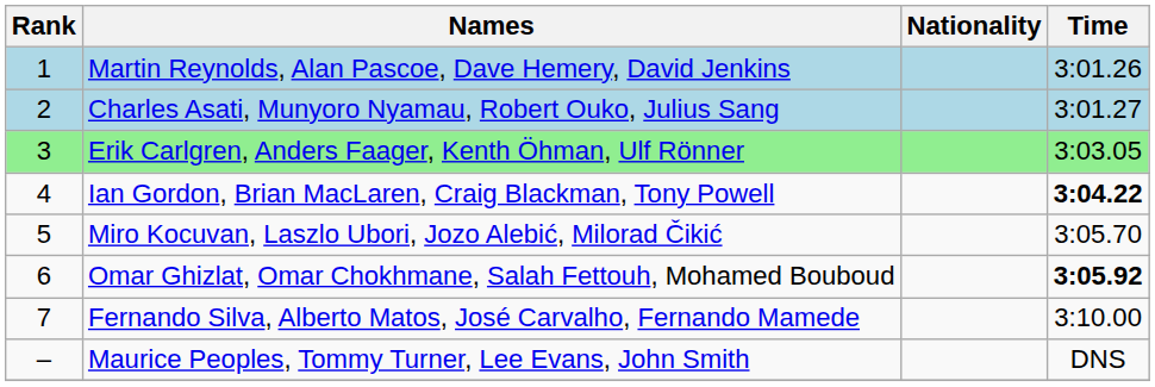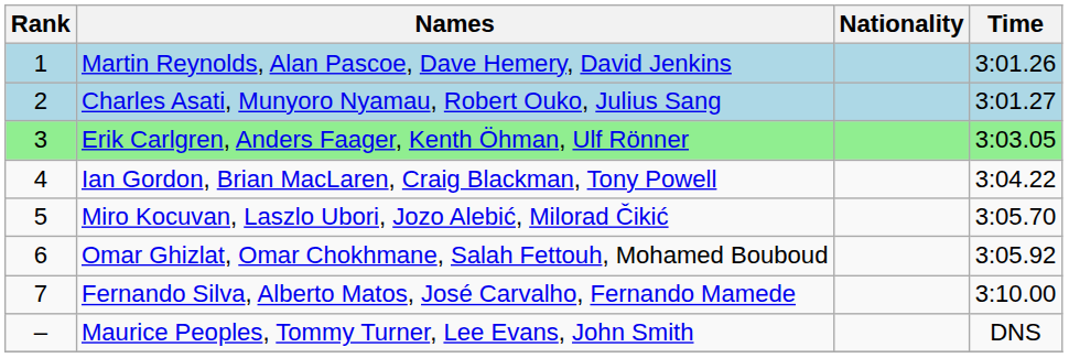Ian Gordon, Brian MacLaren, Craig Blackman, Tony Powell | Time: bold -> normal
Omar Ghizlat, Omar Chokhmane, Salah Fettouh, Mohamed Bouboud | Time: bold -> normal
